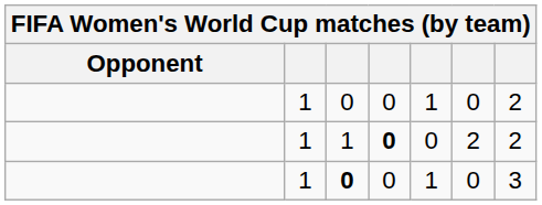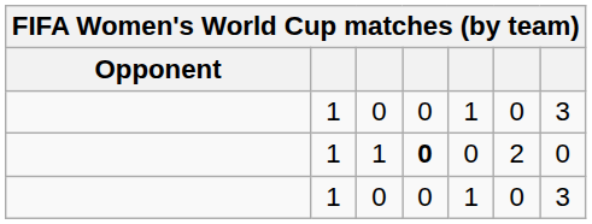row 3 | column 7: 2 -> 3
row 4 | column 7: 2 -> 0
row 5 | column 3: bold -> normal
